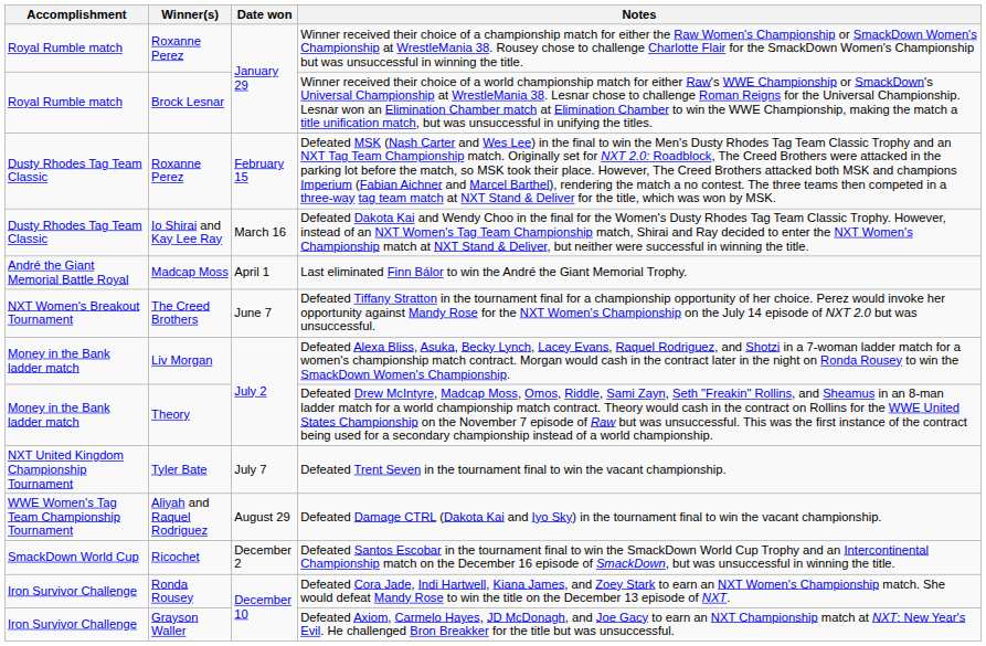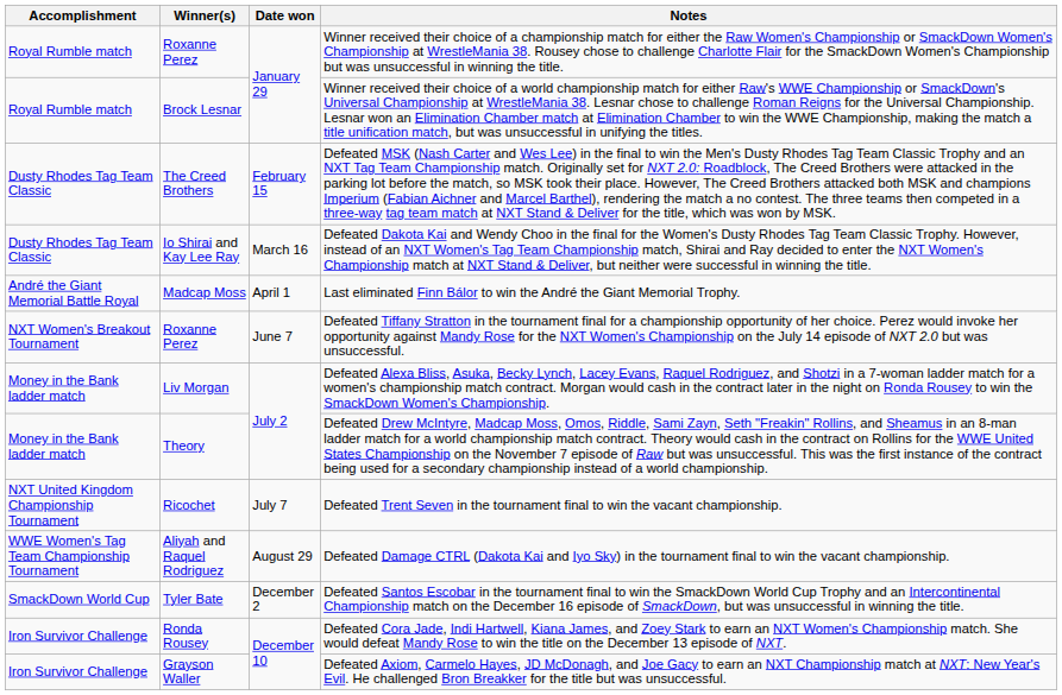row 4 | Winner(s): Roxanne Perez -> The Creed Brothers
row 7 | Winner(s): The Creed Brothers -> Roxanne Perez
row 10 | Winner(s): Tyler Bate -> Ricochet
row 12 | Winner(s): Ricochet -> Tyler Bate
